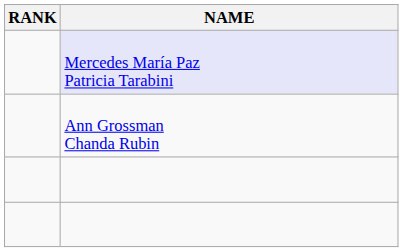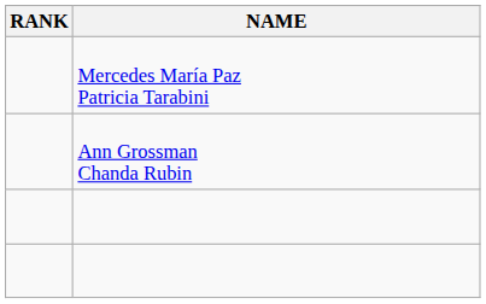row 2 | NAME: lavender background -> no background
